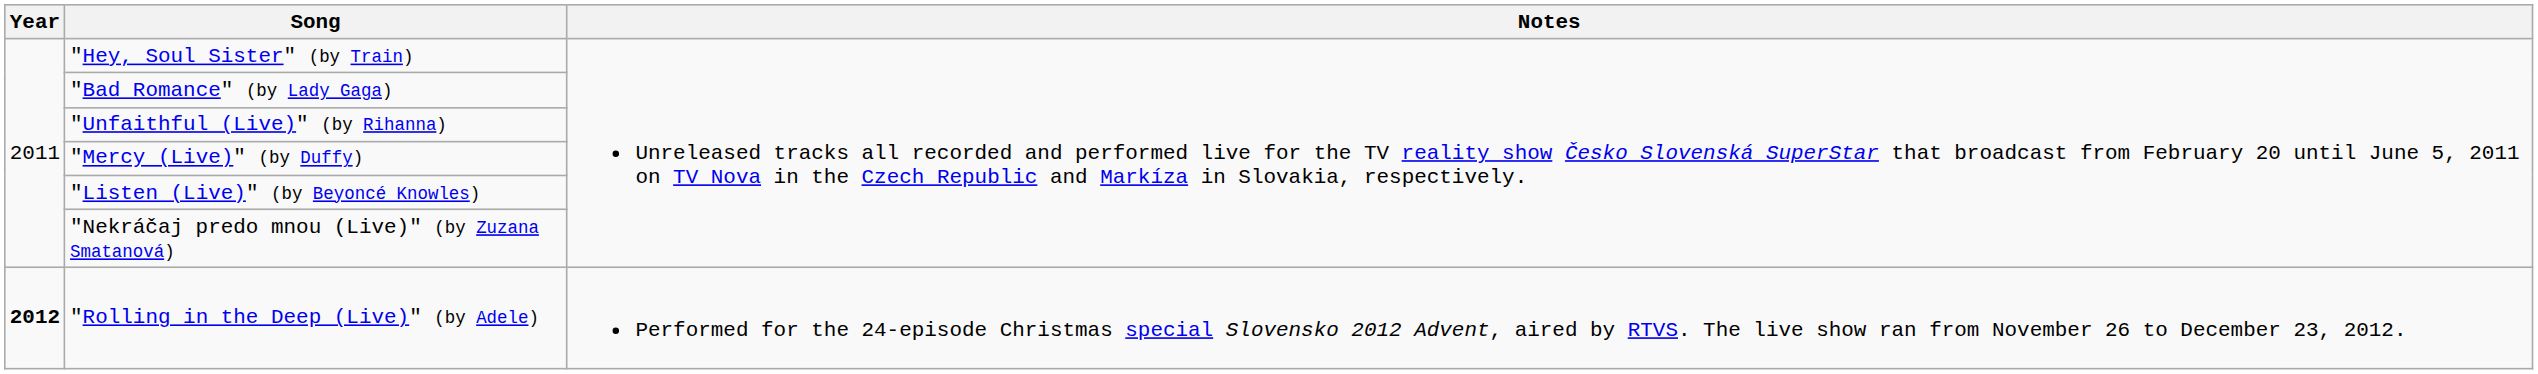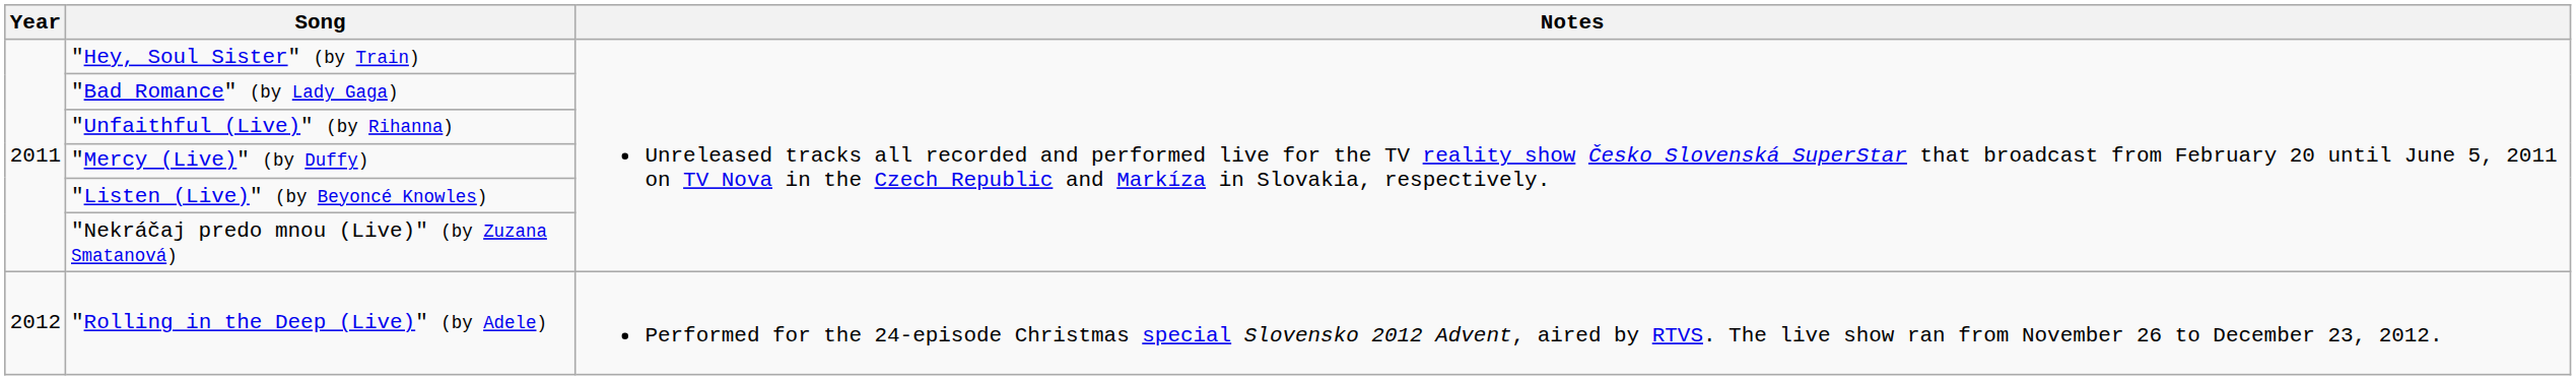"Rolling in the Deep (Live)" (by Adele) | Year: bold -> normal
